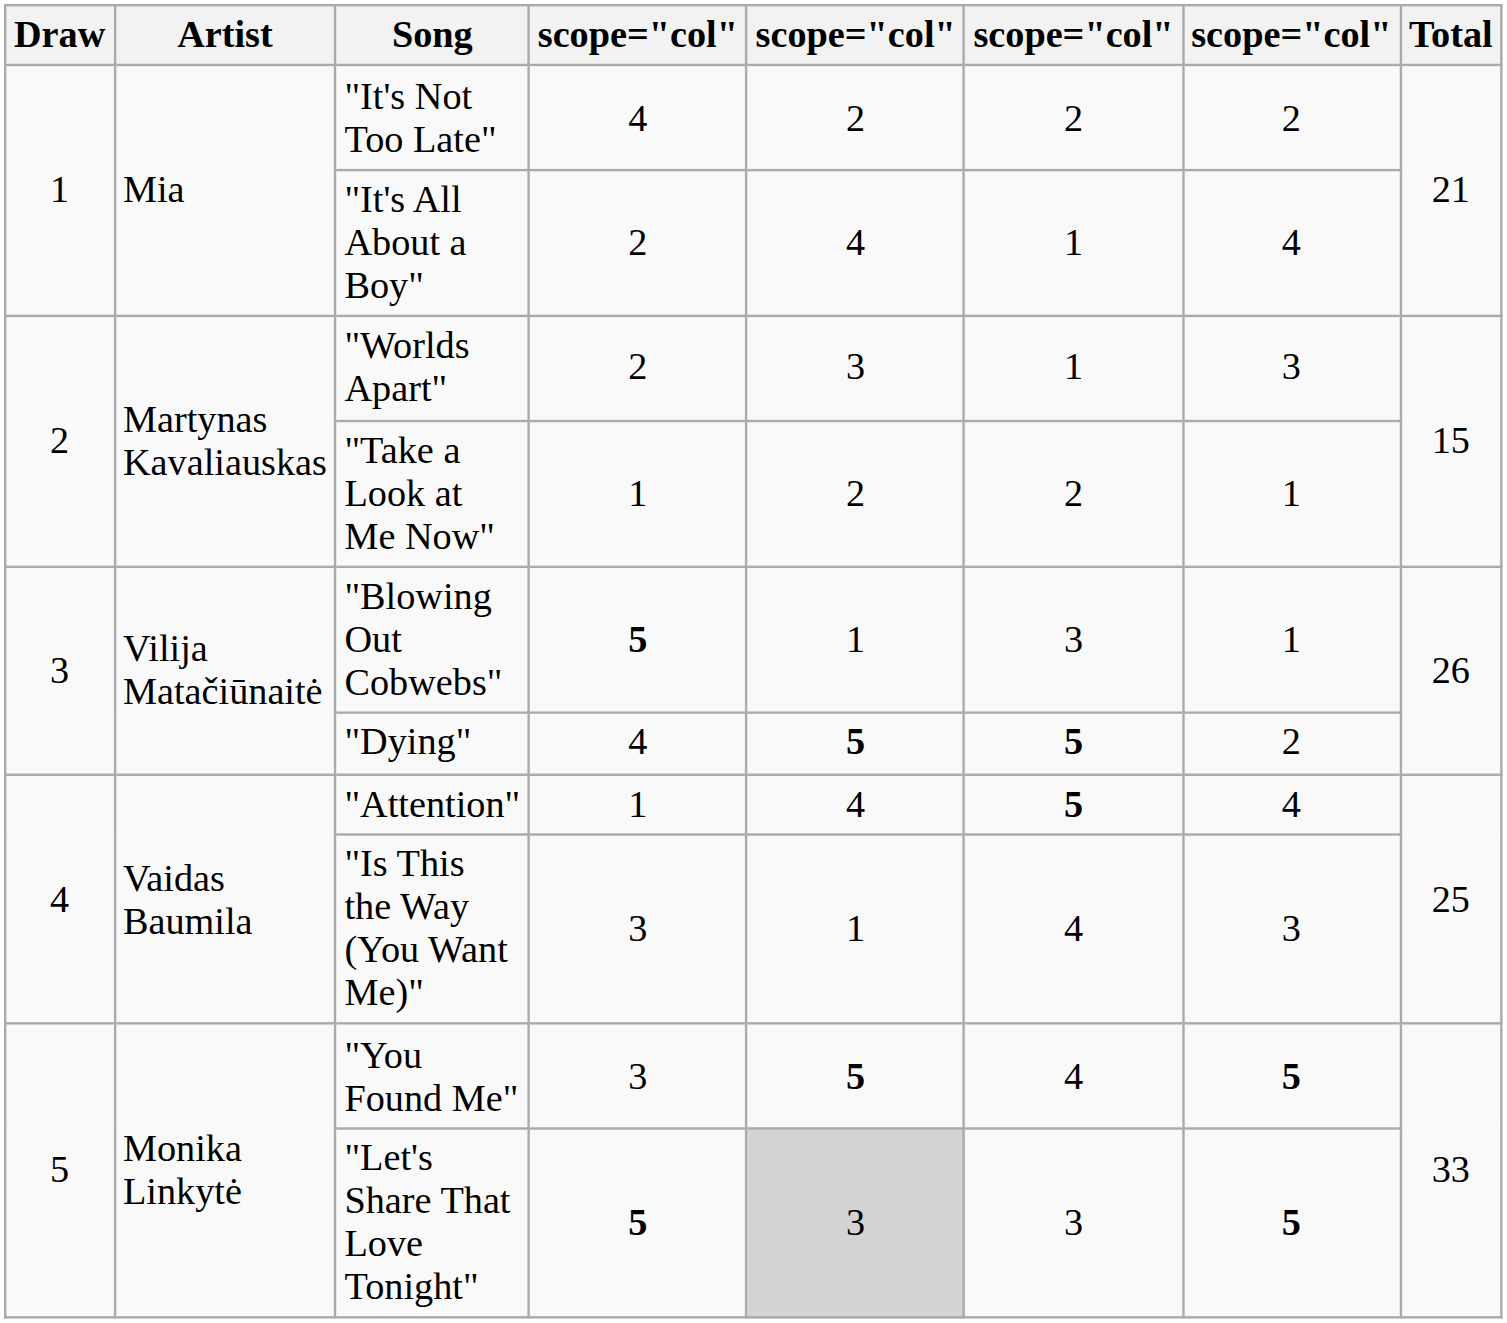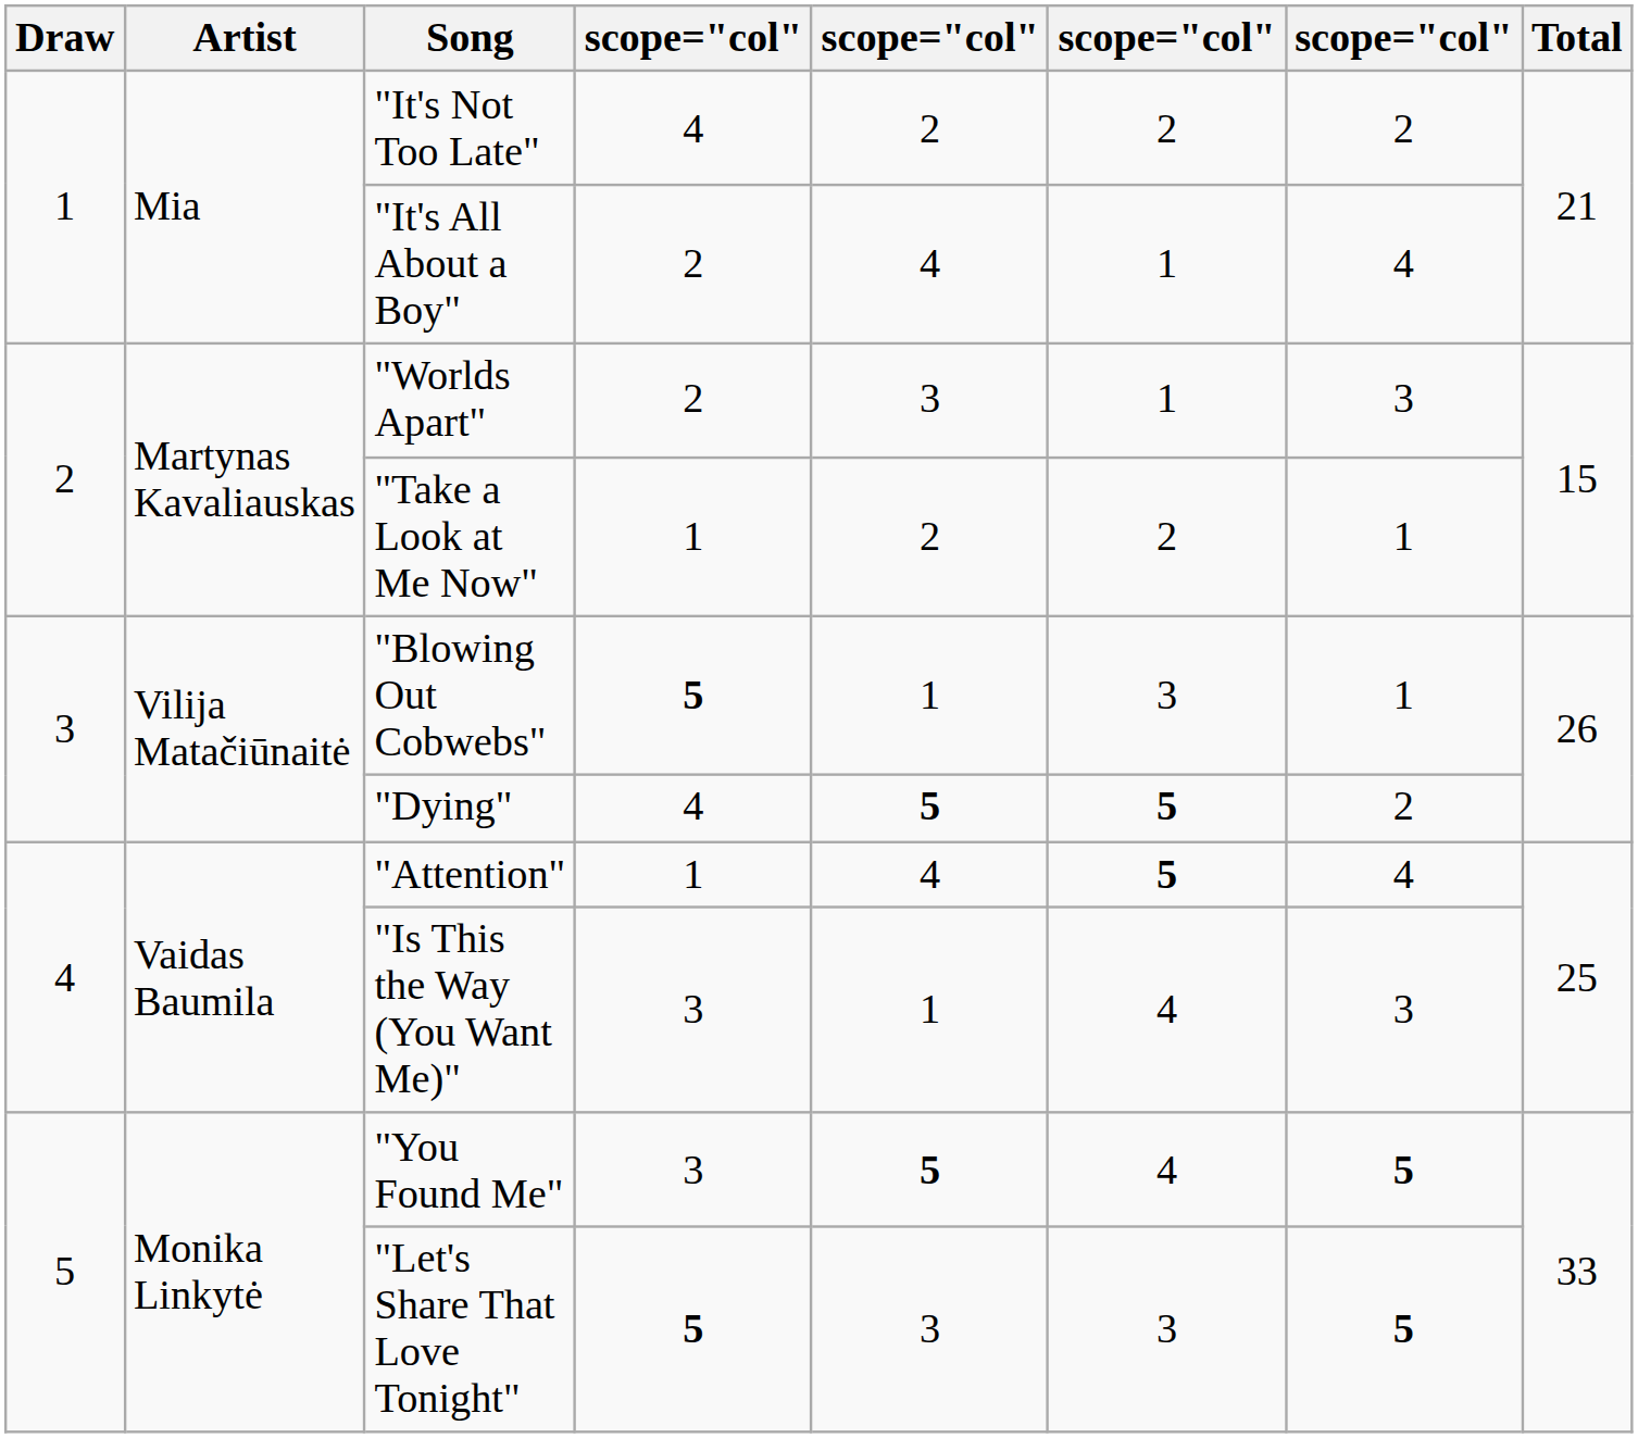"Let's Share That Love Tonight" | column 5: lightgrey background -> no background
